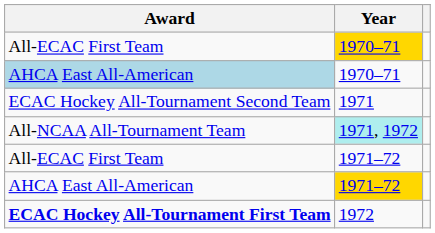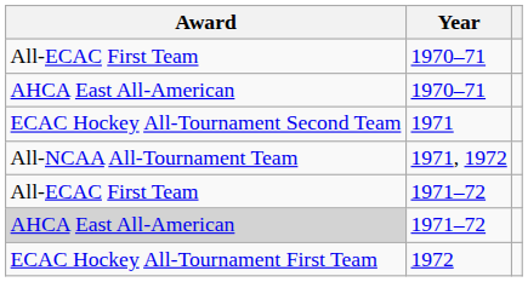row 2 | Year: gold background -> no background
row 3 | Award: lightblue background -> no background
row 5 | Year: paleturquoise background -> no background
row 7 | Award: no background -> lightgrey background
row 7 | Year: gold background -> no background
row 8 | Award: bold -> normal
